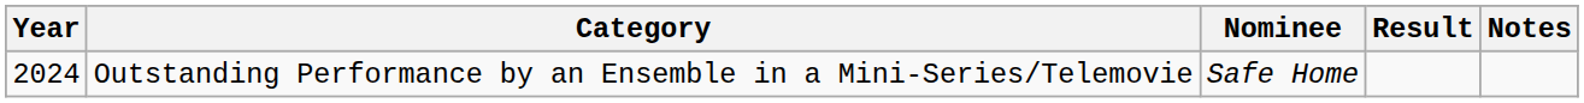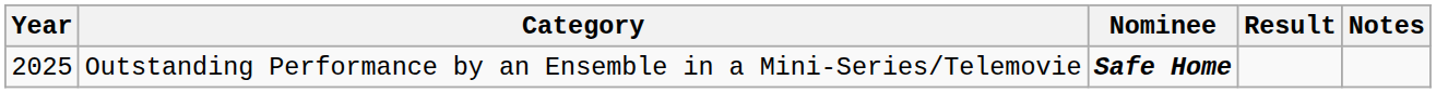row 2 | Year: 2024 -> 2025
row 2 | Nominee: normal -> bold
